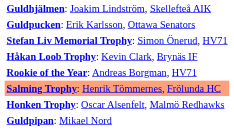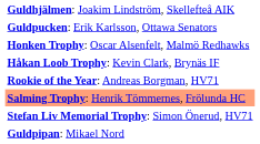row 3 | column 1: Stefan Liv Memorial Trophy: Simon Önerud, HV71 -> Honken Trophy: Oscar Alsenfelt, Malmö Redhawks
row 7 | column 1: Honken Trophy: Oscar Alsenfelt, Malmö Redhawks -> Stefan Liv Memorial Trophy: Simon Önerud, HV71
